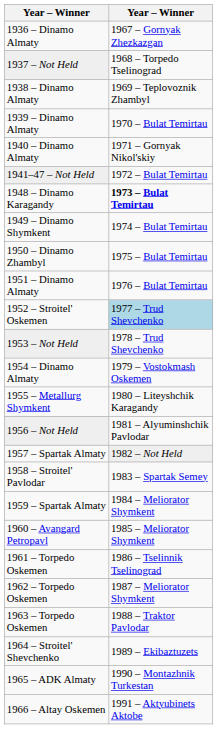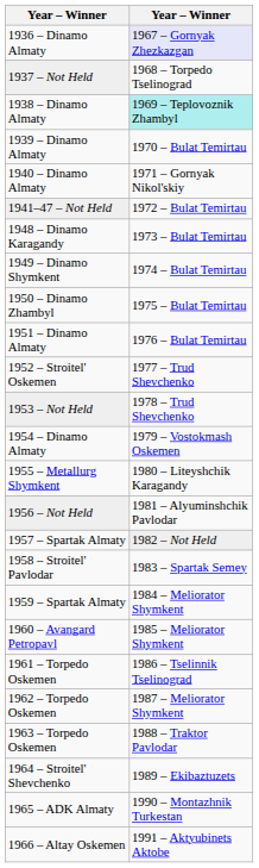1936 – Dinamo Almaty | column 2: no background -> lavender background
1938 – Dinamo Almaty | column 2: no background -> paleturquoise background
1948 – Dinamo Karagandy | column 2: bold -> normal
1952 – Stroitel' Oskemen | column 2: lightblue background -> no background
